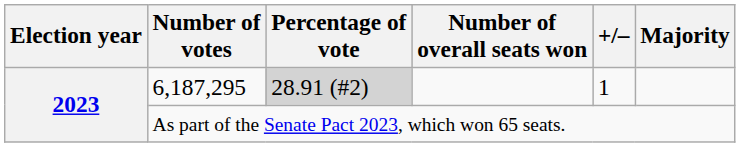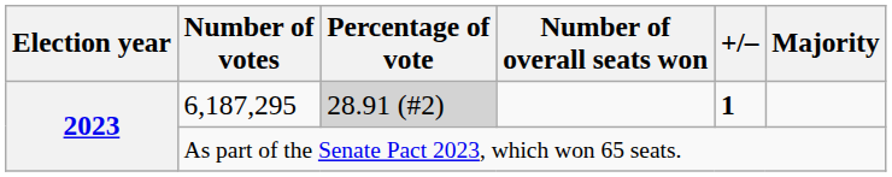6,187,295 | +/–: normal -> bold
